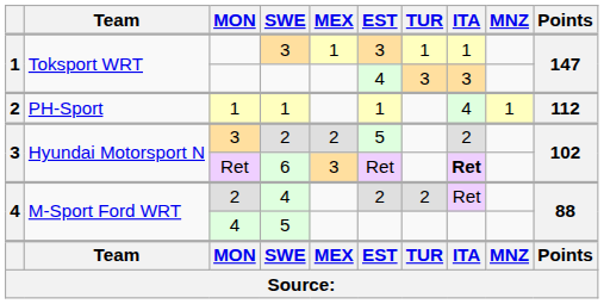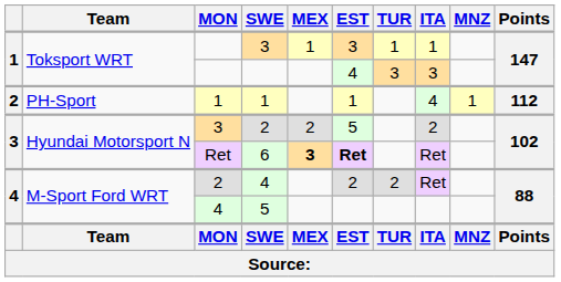6 | MEX: normal -> bold
6 | EST: normal -> bold
6 | ITA: bold -> normal
